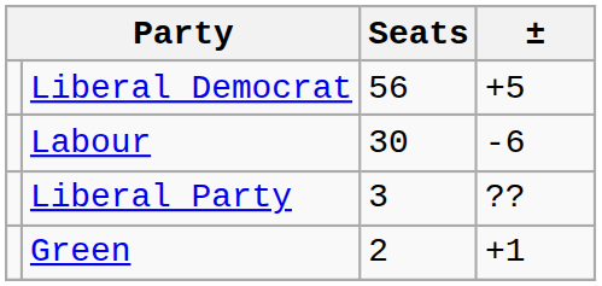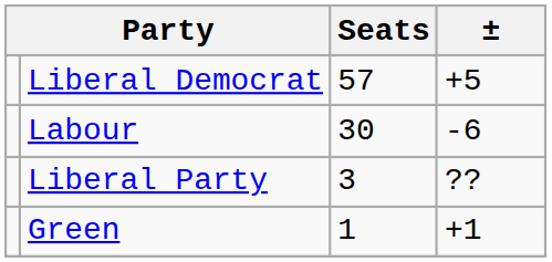Liberal Democrat | Seats: 56 -> 57
Green | Seats: 2 -> 1
